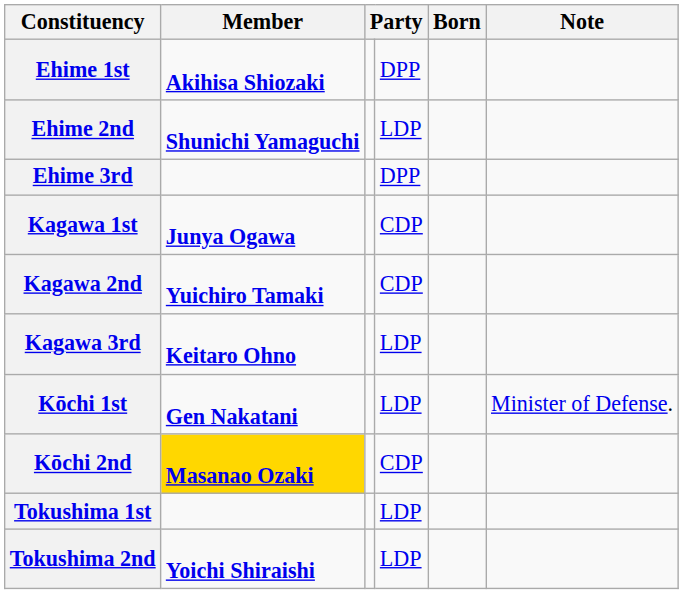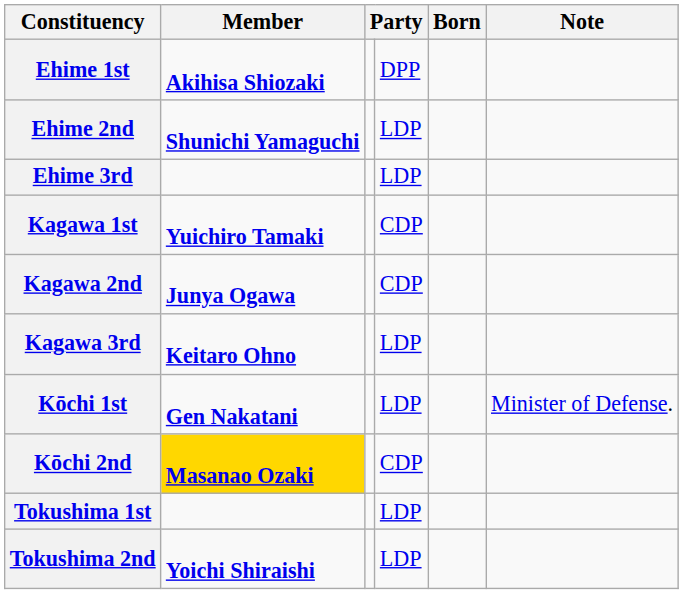Ehime 3rd | column 4: DPP -> LDP
Kagawa 1st | Member: Junya Ogawa -> Yuichiro Tamaki
Kagawa 2nd | Member: Yuichiro Tamaki -> Junya Ogawa
